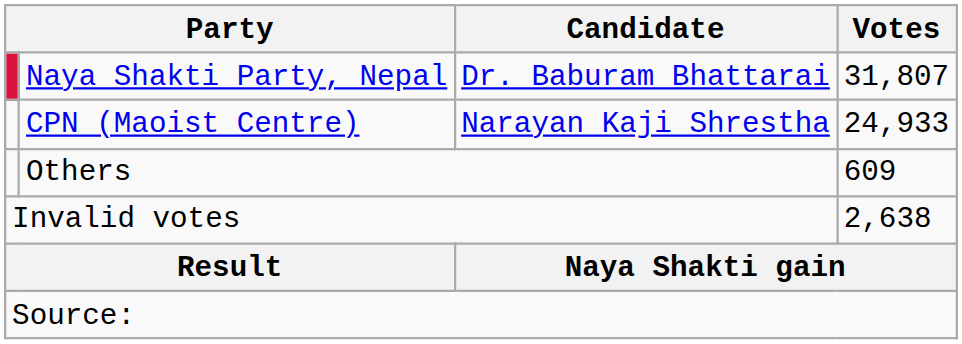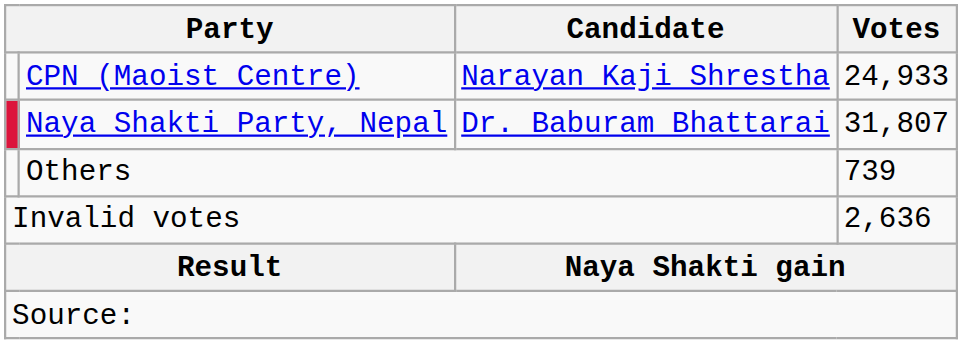rows swapped: Naya Shakti Party, Nepal <-> CPN (Maoist Centre)
Others | Votes: 609 -> 739
Invalid votes | Votes: 2,638 -> 2,636
